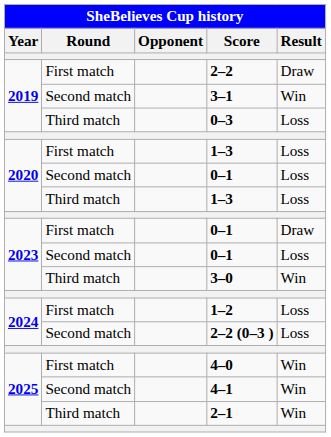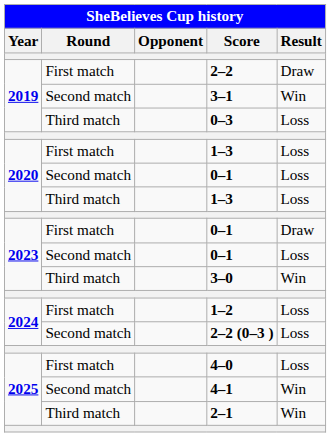4–0 | Result: Win -> Loss
